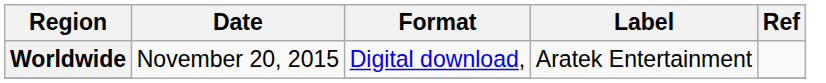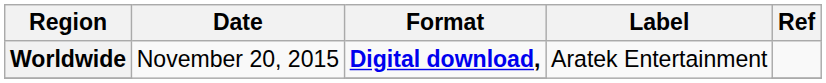Worldwide | Format: normal -> bold
